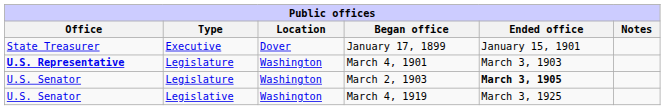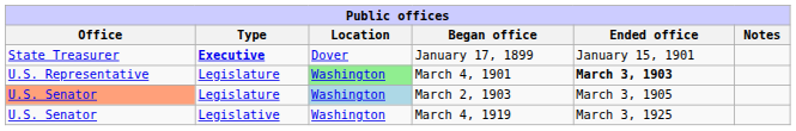January 17, 1899 | Type: normal -> bold
March 4, 1901 | Office: bold -> normal
March 4, 1901 | Location: no background -> lightgreen background
March 4, 1901 | Ended office: normal -> bold
March 2, 1903 | Office: no background -> lightsalmon background
March 2, 1903 | Location: no background -> lightblue background
March 2, 1903 | Ended office: bold -> normal
